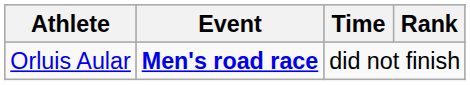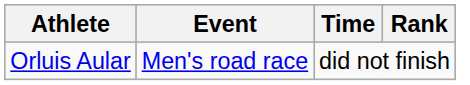Orluis Aular | Event: bold -> normal
